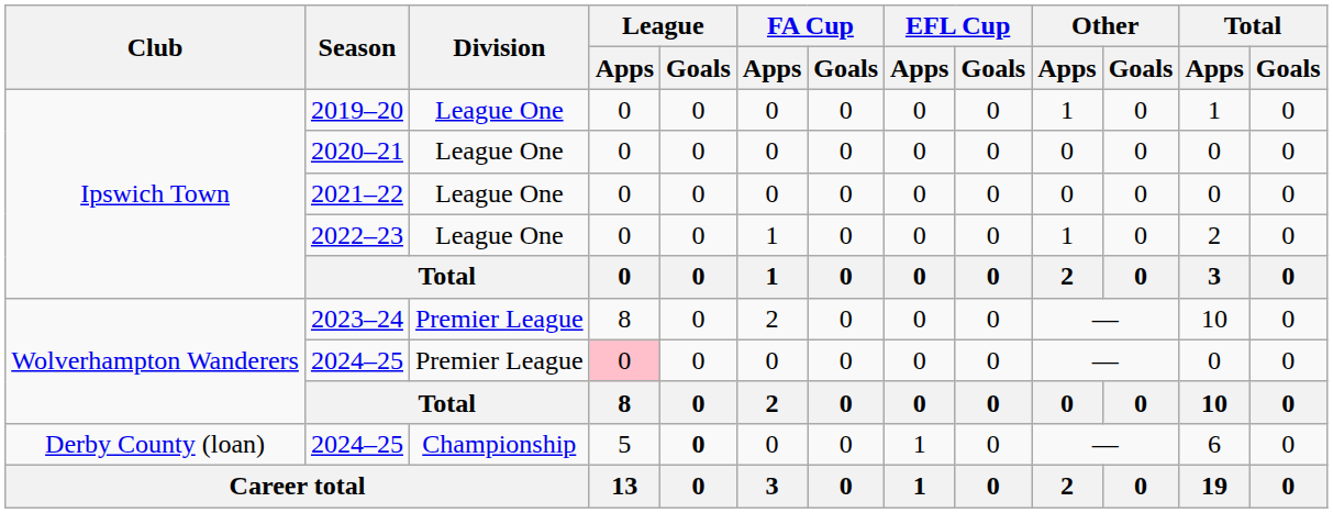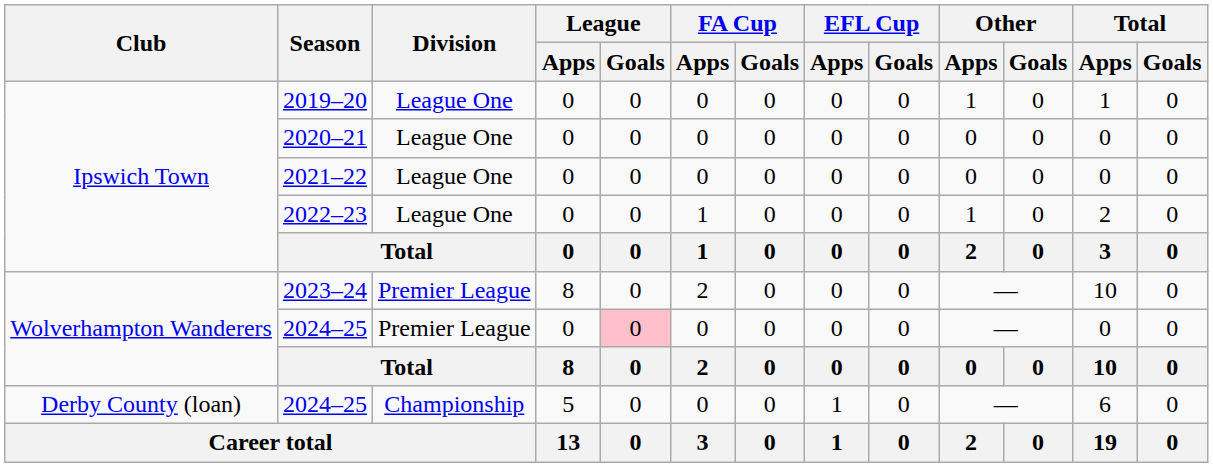Wolverhampton Wanderers / 2024–25 | League / Apps: pink background -> no background
Wolverhampton Wanderers / 2024–25 | League / Goals: no background -> pink background
Derby County (loan) / 2024–25 | League / Goals: bold -> normal
